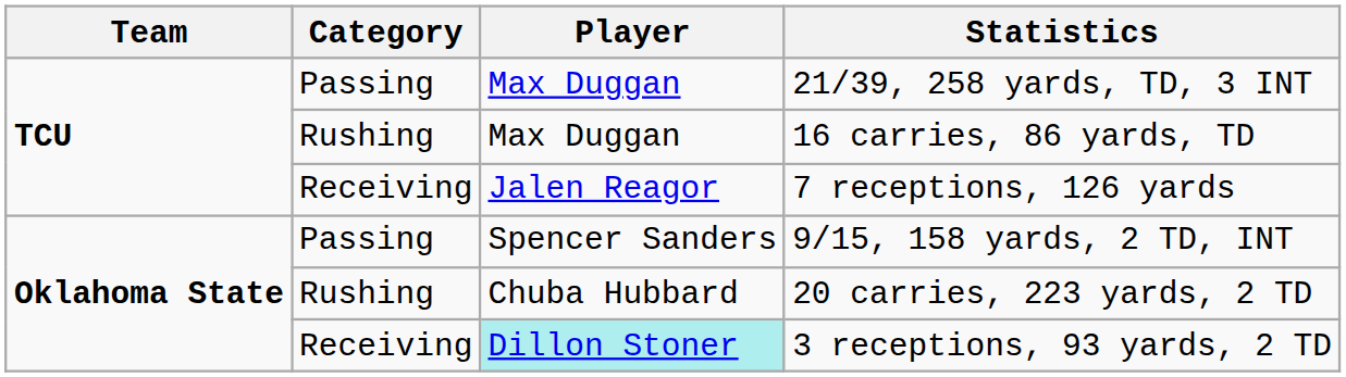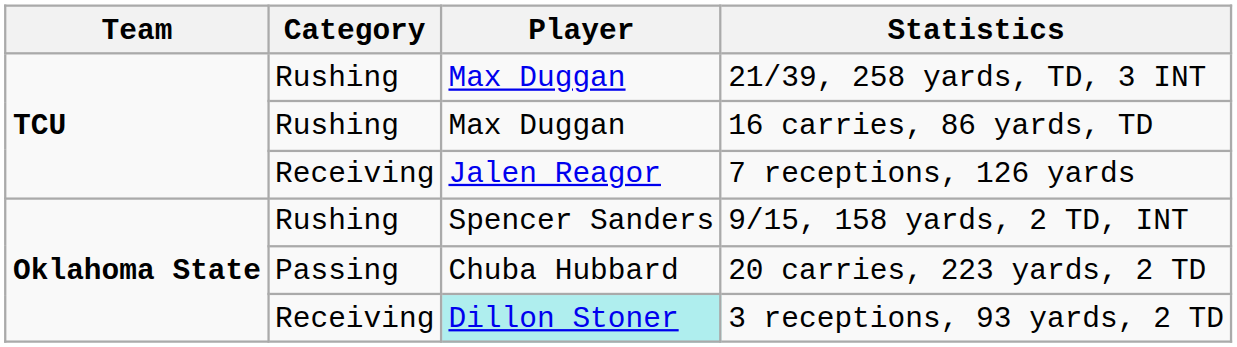21/39, 258 yards, TD, 3 INT | Category: Passing -> Rushing
9/15, 158 yards, 2 TD, INT | Category: Passing -> Rushing
20 carries, 223 yards, 2 TD | Category: Rushing -> Passing
